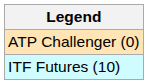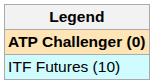row 2 | column 1: normal -> bold
